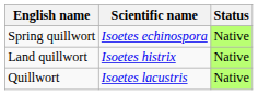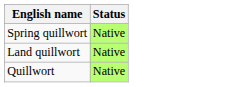- column: Scientific name | Isoetes echinospora | Isoetes histrix | Isoetes lacustris
